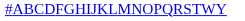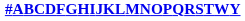row 1 | column 1: normal -> bold
